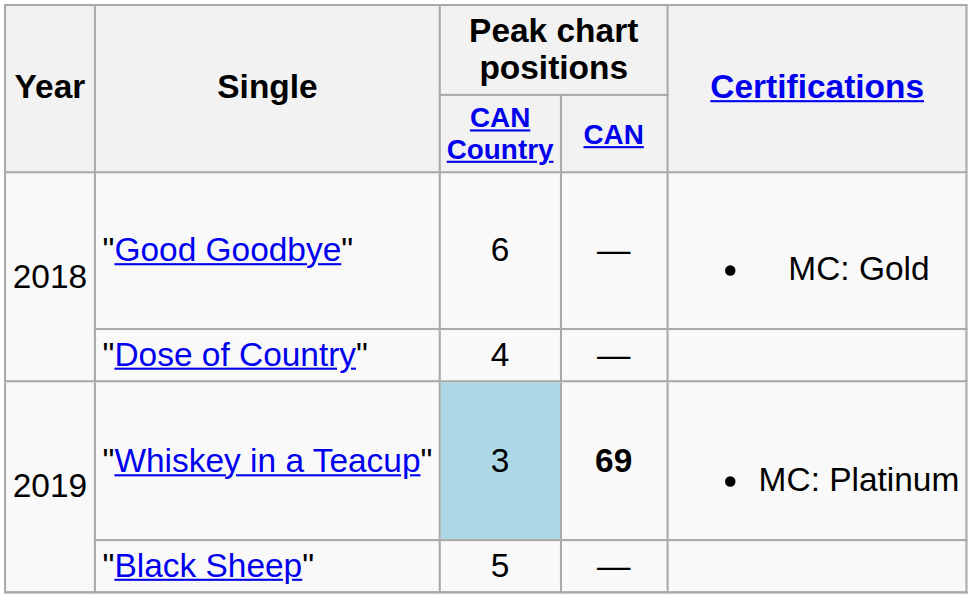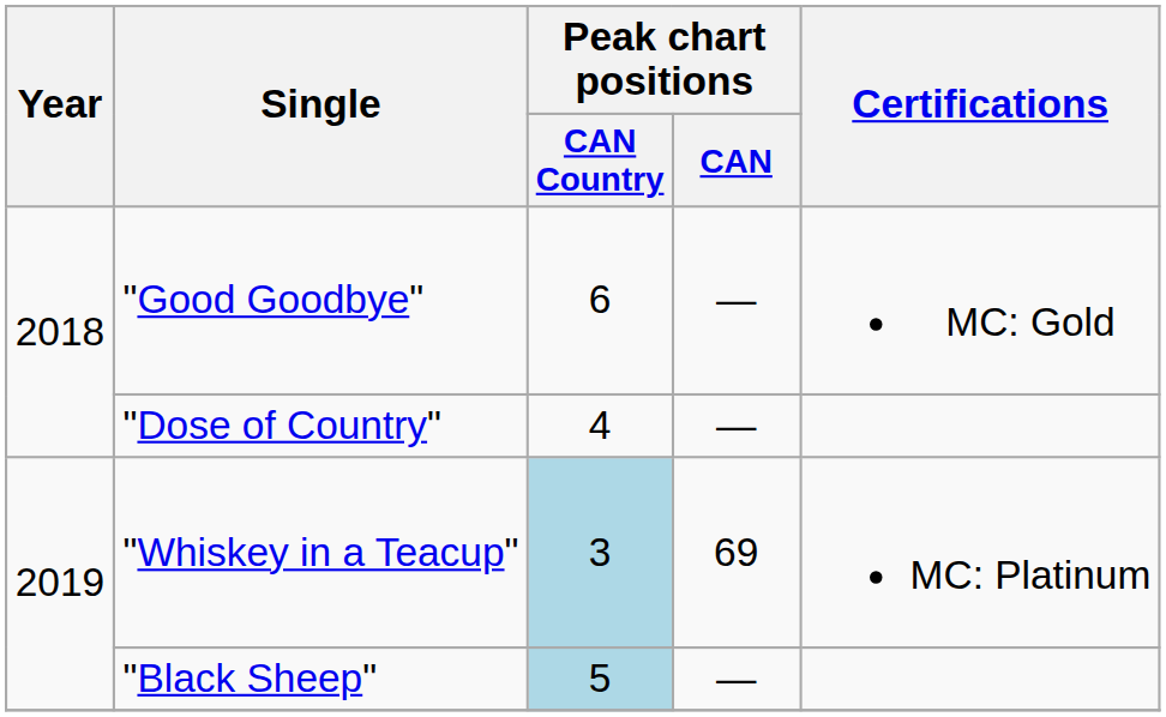"Whiskey in a Teacup" | Peak chart positions / CAN: bold -> normal
"Black Sheep" | Peak chart positions / CAN Country: no background -> lightblue background
